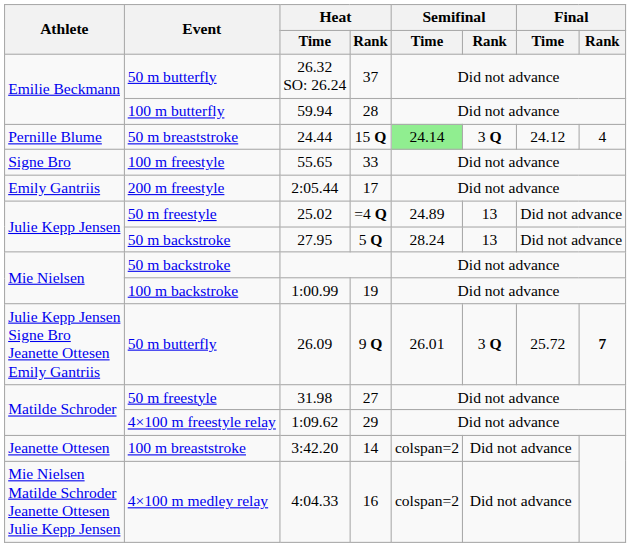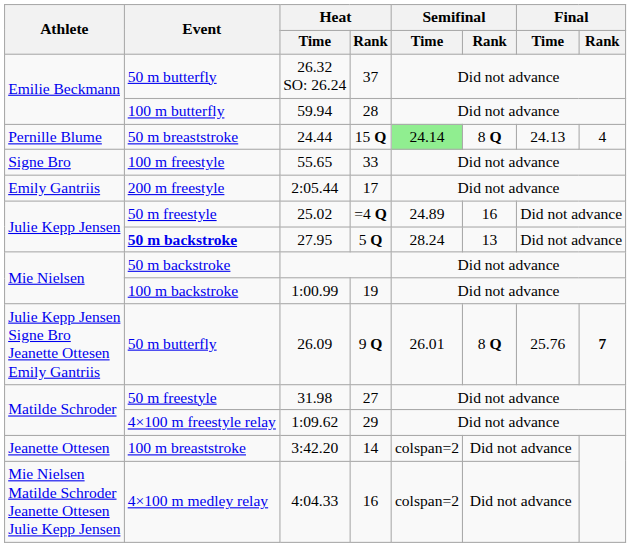24.44 | Semifinal / Rank: 3 Q -> 8 Q
24.44 | Final / Time: 24.12 -> 24.13
25.02 | Semifinal / Rank: 13 -> 16
27.95 | Event: normal -> bold
26.09 | Semifinal / Rank: 3 Q -> 8 Q
26.09 | Final / Time: 25.72 -> 25.76
